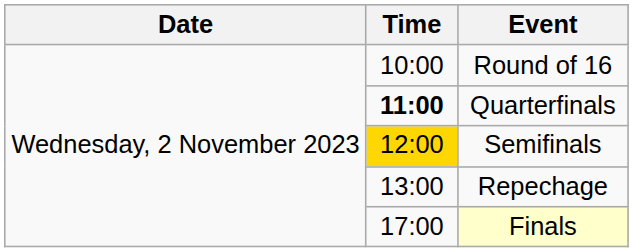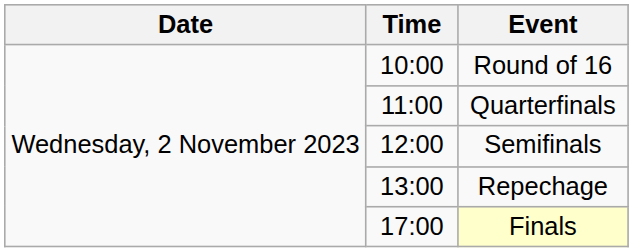Quarterfinals | Time: bold -> normal
Semifinals | Time: gold background -> no background
